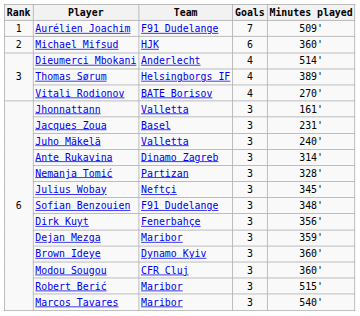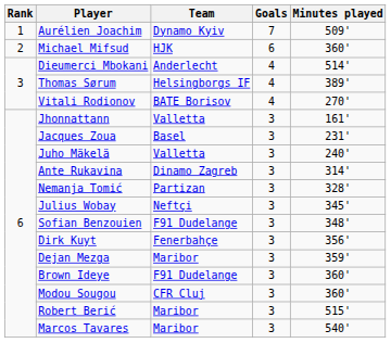Aurélien Joachim | Team: F91 Dudelange -> Dynamo Kyiv
Brown Ideye | Team: Dynamo Kyiv -> F91 Dudelange
